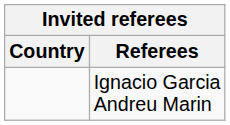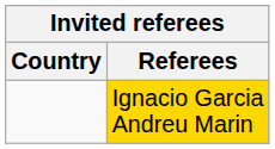Ignacio Garcia Andreu Marin | Referees: no background -> gold background
